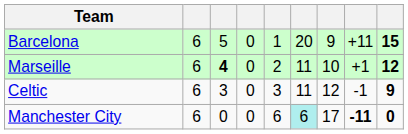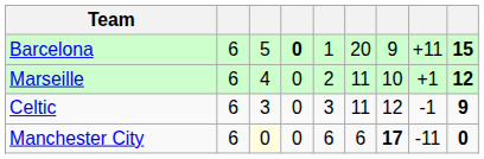Barcelona | column 4: normal -> bold
Marseille | column 3: bold -> normal
Manchester City | column 3: no background -> lightyellow background
Manchester City | column 6: paleturquoise background -> no background
Manchester City | column 7: normal -> bold
Manchester City | column 8: bold -> normal
